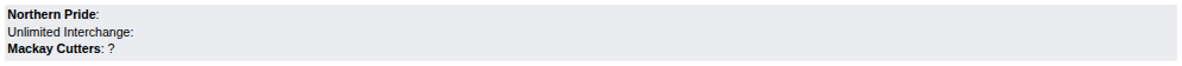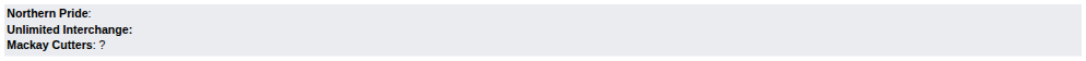row 2 | column 1: normal -> bold
